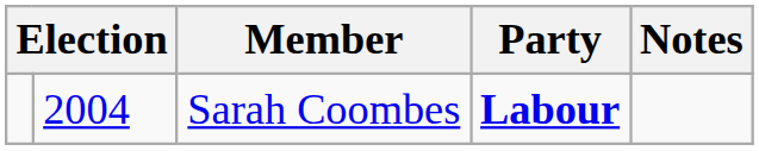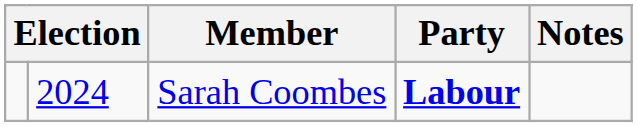Sarah Coombes | column 2: 2004 -> 2024
